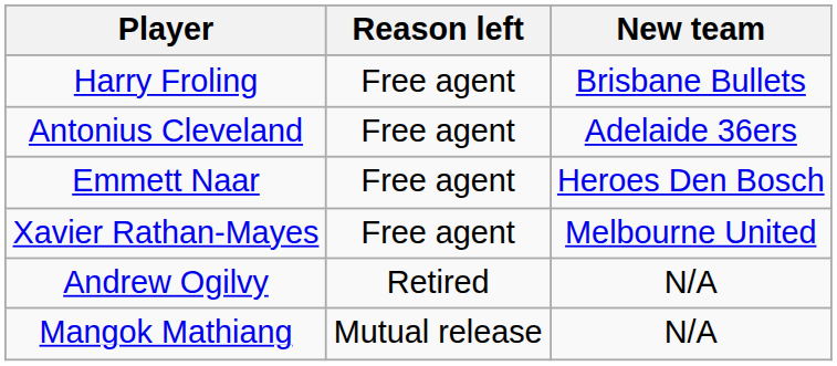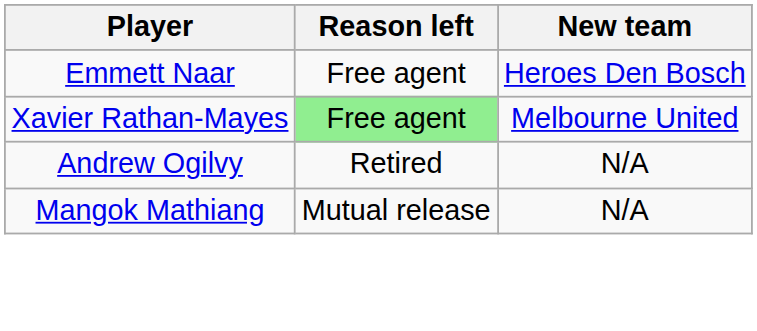- row: Harry Froling | Free agent | Brisbane Bullets
- row: Antonius Cleveland | Free agent | Adelaide 36ers
Xavier Rathan-Mayes | Reason left: no background -> lightgreen background
